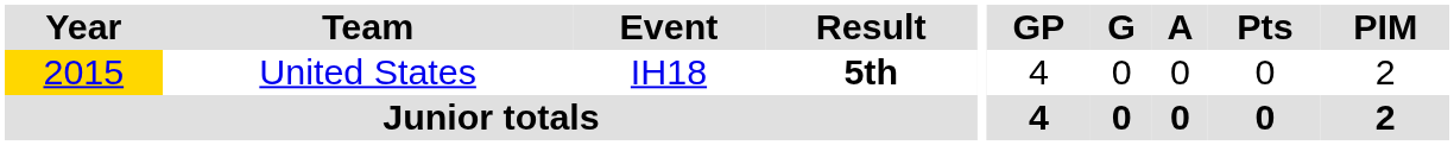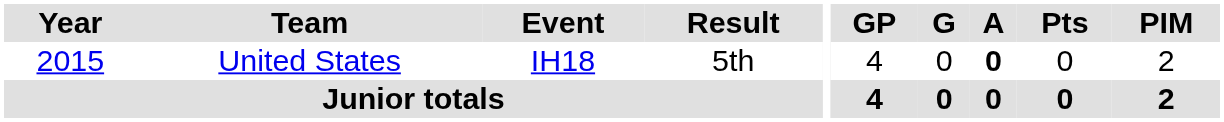United States | Year: gold background -> no background
United States | Result: bold -> normal
United States | A: normal -> bold
